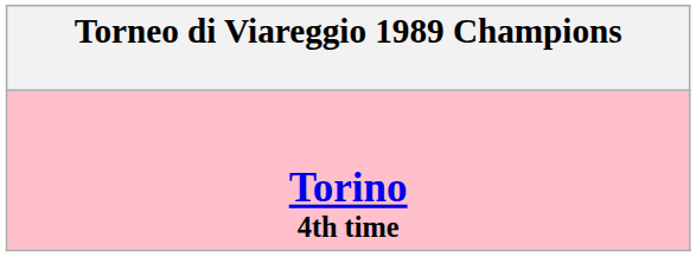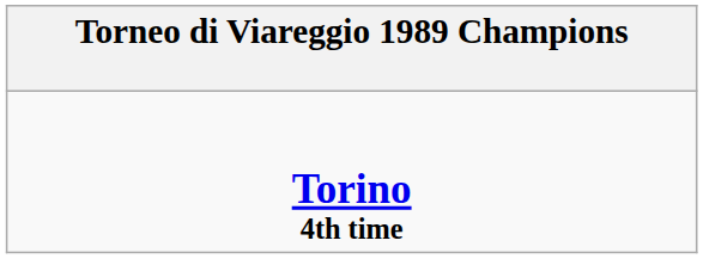row 2 | column 1: pink background -> no background
